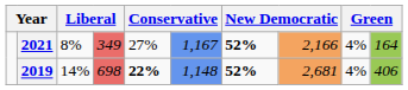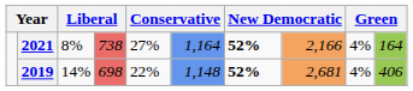2021 | column 4: 349 -> 738
2021 | column 6: 1,167 -> 1,164
2019 | column 5: bold -> normal
